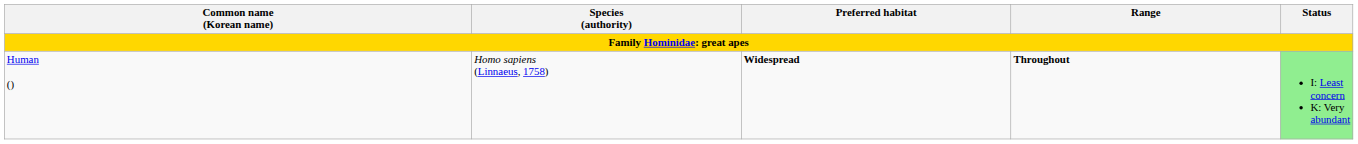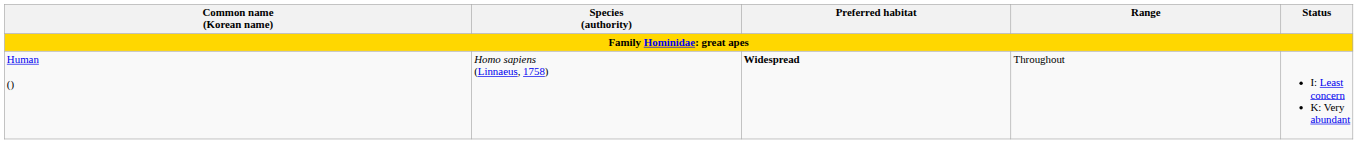Human () | Range: bold -> normal
Human () | Status: lightgreen background -> no background
